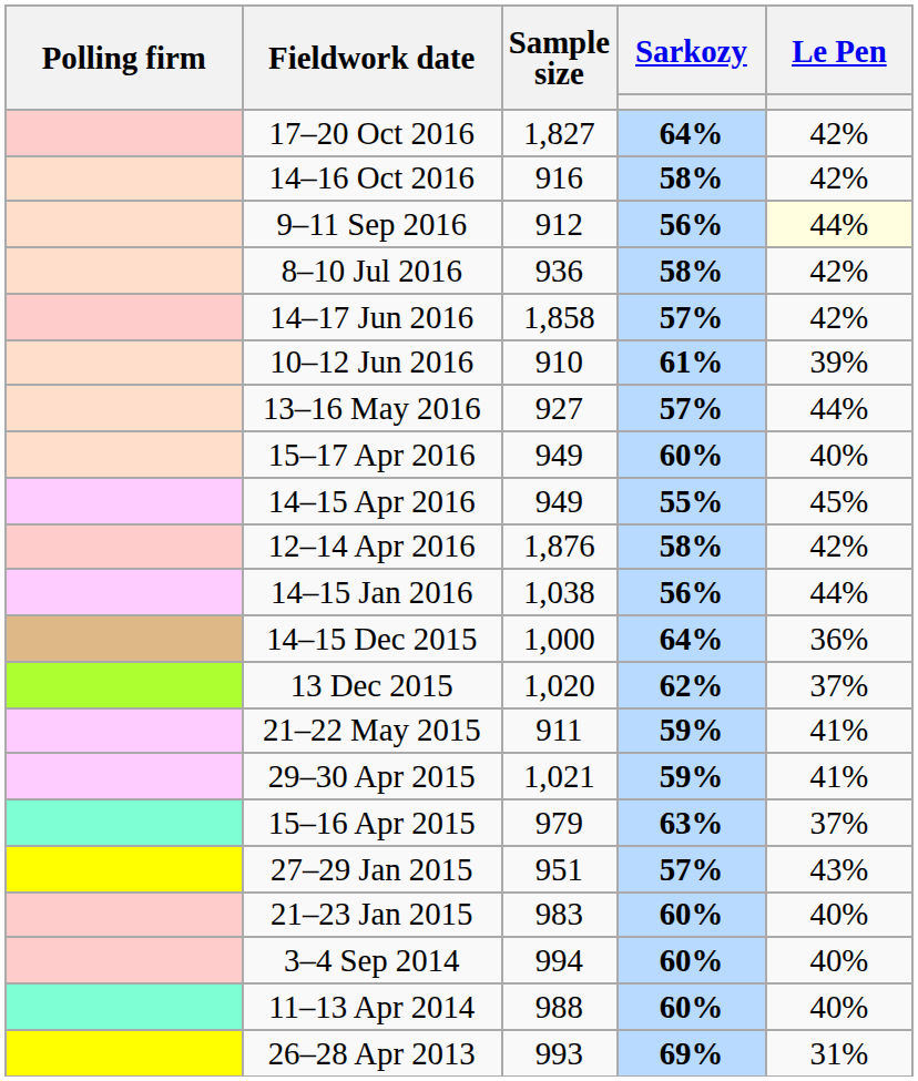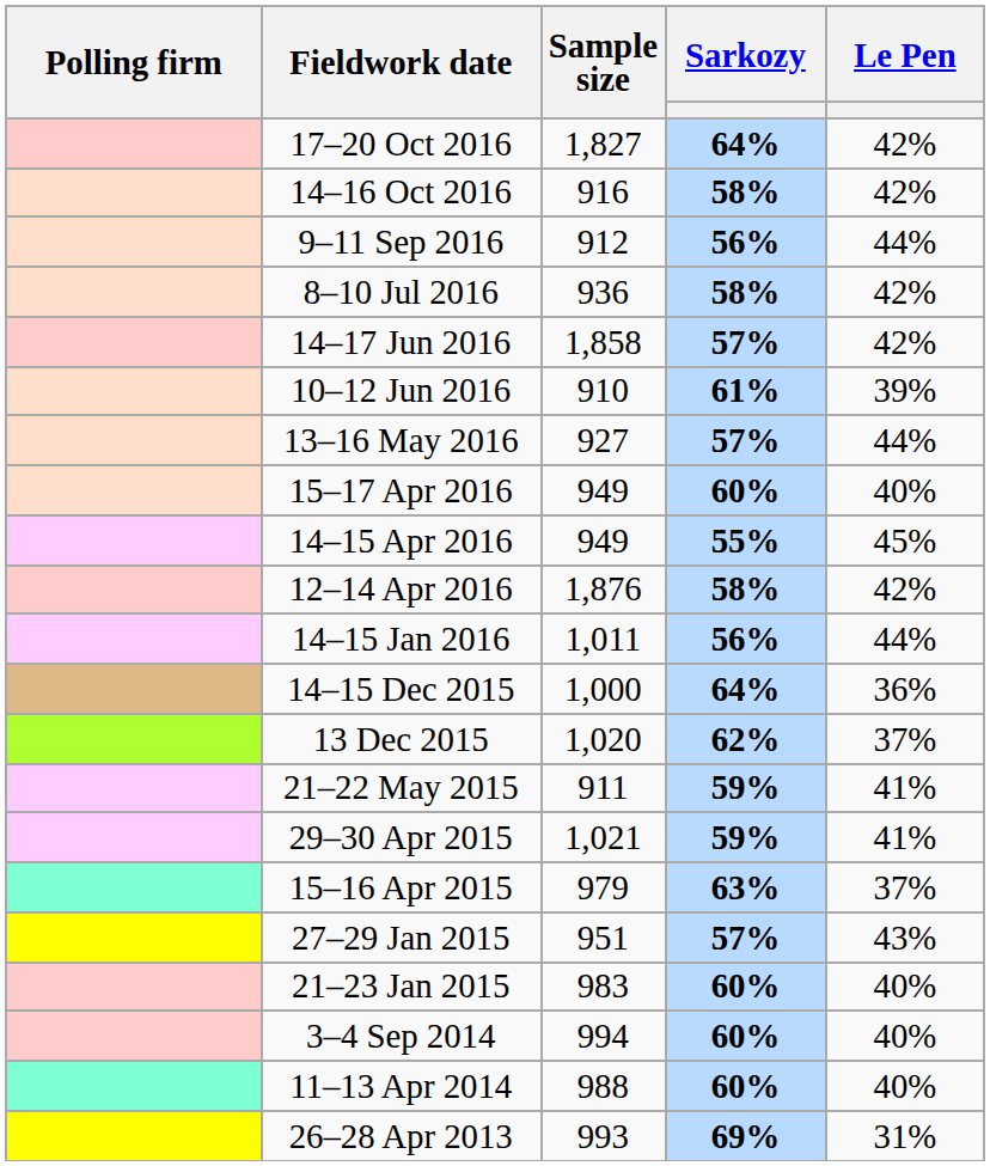9–11 Sep 2016 | Le Pen: lightyellow background -> no background
14–15 Jan 2016 | Sample size: 1,038 -> 1,011
